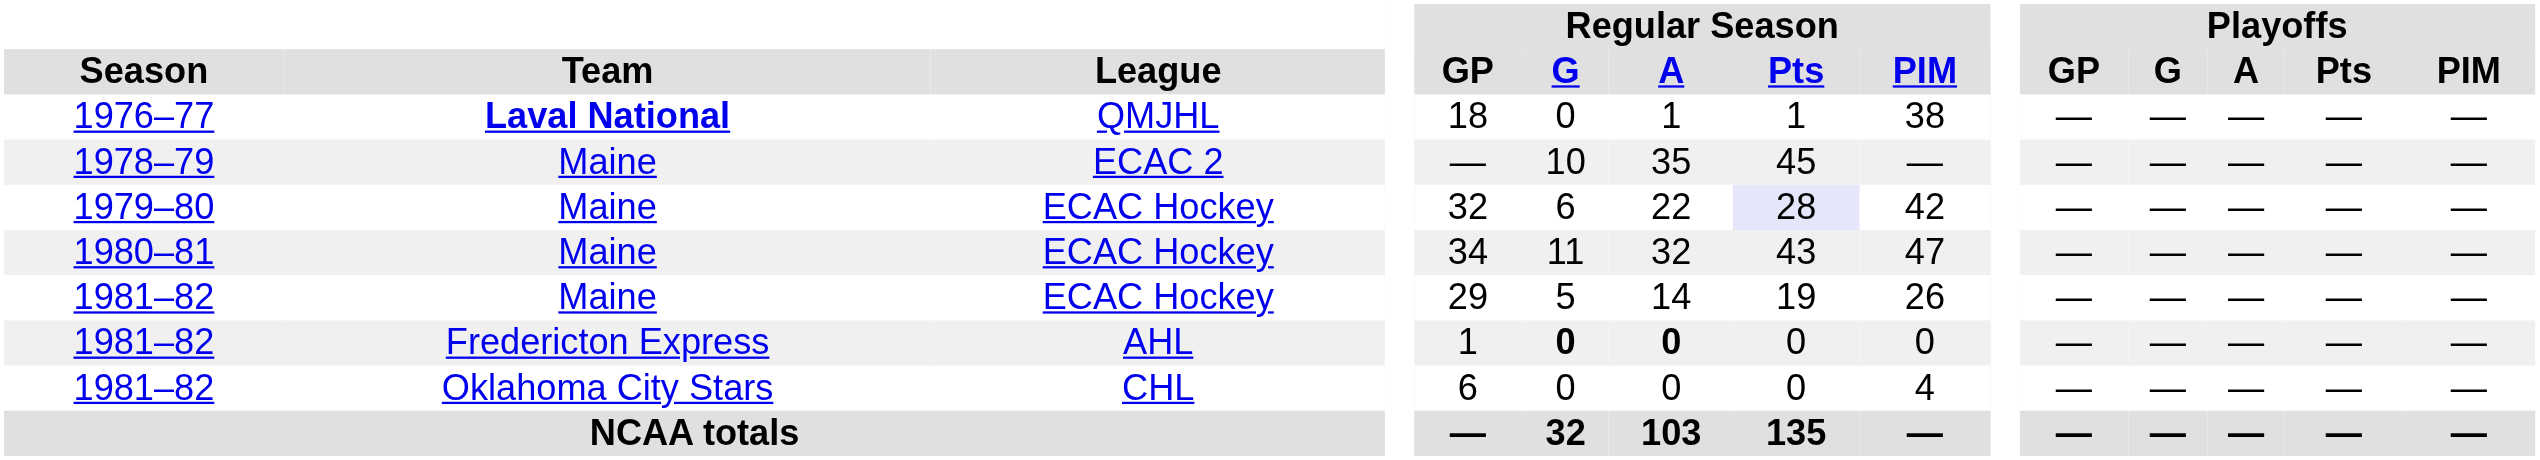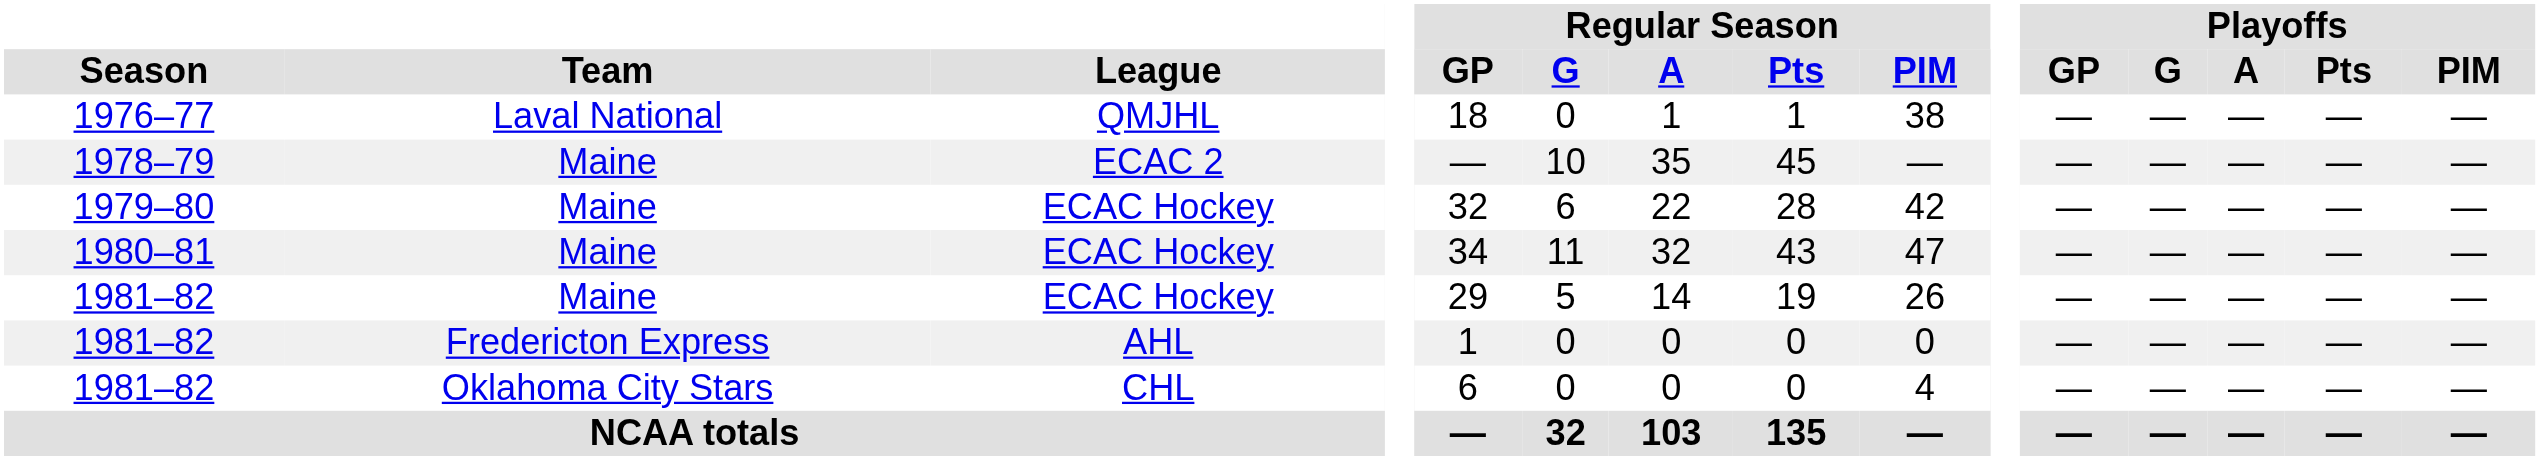1976–77 | Team: bold -> normal
1979–80 | Regular Season / Pts: lavender background -> no background
1981–82 / AHL | Regular Season / G: bold -> normal
1981–82 / AHL | Regular Season / A: bold -> normal
